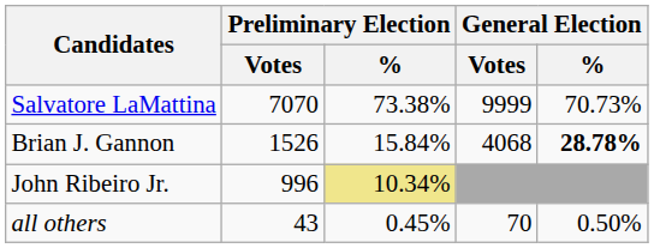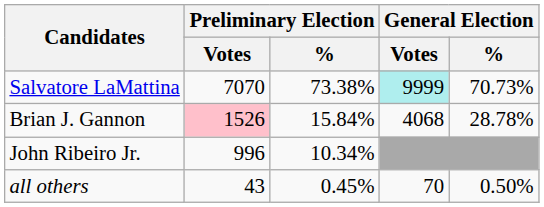Salvatore LaMattina | General Election / Votes: no background -> paleturquoise background
Brian J. Gannon | Preliminary Election / Votes: no background -> pink background
Brian J. Gannon | General Election / %: bold -> normal
John Ribeiro Jr. | Preliminary Election / %: khaki background -> no background
